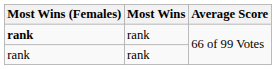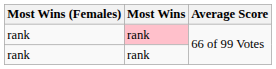row 2 | Most Wins (Females): bold -> normal
row 2 | Most Wins: no background -> pink background
